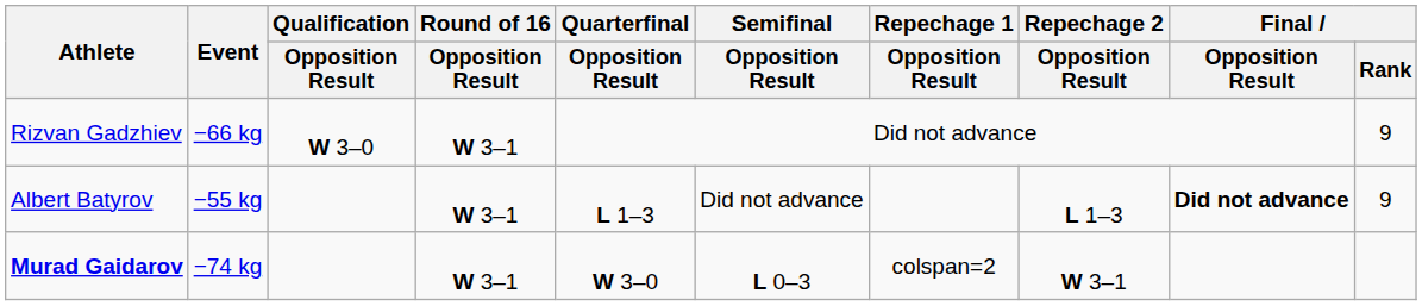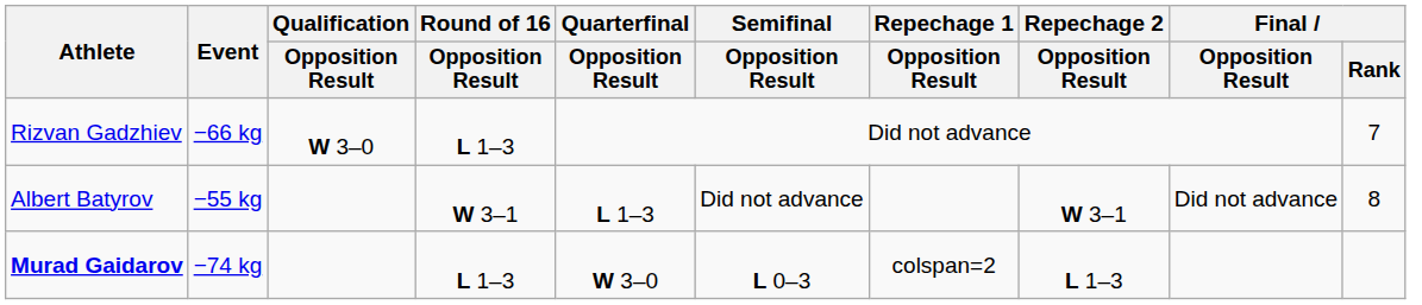Rizvan Gadzhiev | Round of 16 / Opposition Result: W 3–1 -> L 1–3
Rizvan Gadzhiev | Final / Rank: 9 -> 7
Albert Batyrov | Repechage 2 / Opposition Result: L 1–3 -> W 3–1
Albert Batyrov | Final / Opposition Result: bold -> normal
Albert Batyrov | Final / Rank: 9 -> 8
Murad Gaidarov | Round of 16 / Opposition Result: W 3–1 -> L 1–3
Murad Gaidarov | Repechage 2 / Opposition Result: W 3–1 -> L 1–3
